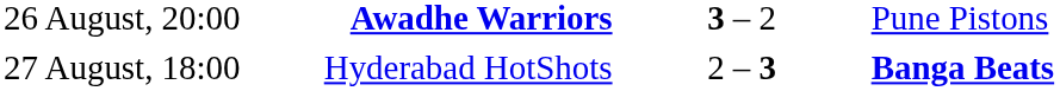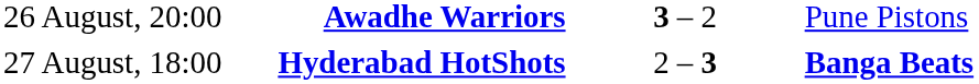27 August, 18:00 | column 2: normal -> bold
